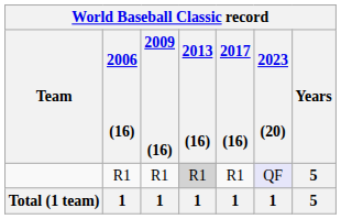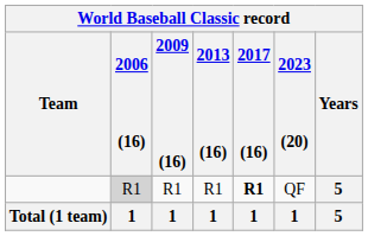row 3 | 2006 (16): no background -> lightgrey background
row 3 | 2013 (16): lightgrey background -> no background
row 3 | 2017 (16): normal -> bold
row 3 | 2023 (20): lavender background -> no background
